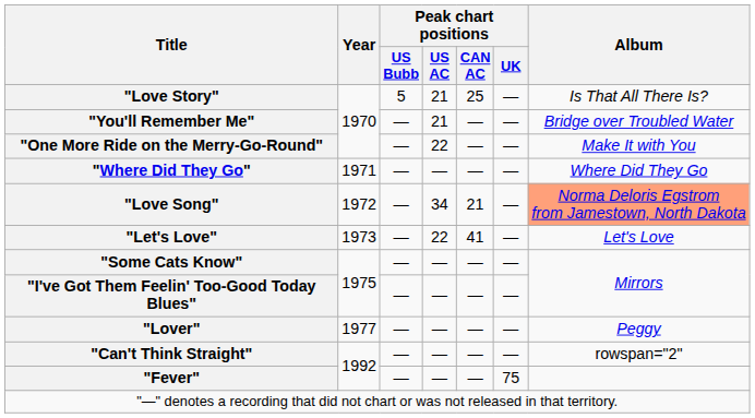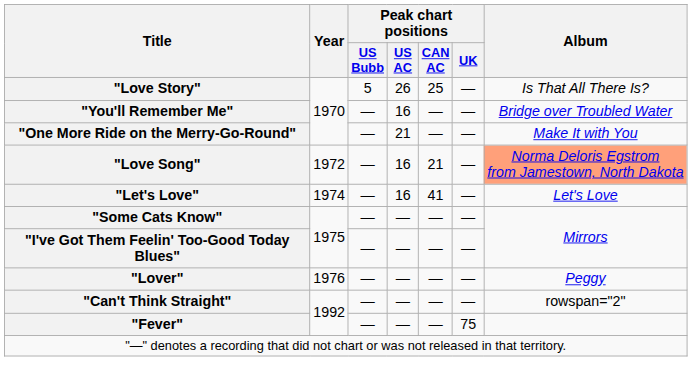"Love Story" | Peak chart positions / US AC: 21 -> 26
"You'll Remember Me" | Peak chart positions / US AC: 21 -> 16
"One More Ride on the Merry-Go-Round" | Peak chart positions / US AC: 22 -> 21
- row: "Where Did They Go" | 1971 | — | — | — | — | Where Did They Go
"Love Song" | Peak chart positions / US AC: 34 -> 16
"Let's Love" | Year: 1973 -> 1974
"Let's Love" | Peak chart positions / US AC: 22 -> 16
"Lover" | Year: 1977 -> 1976
